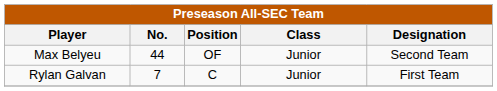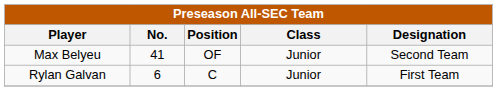Max Belyeu | No.: 44 -> 41
Rylan Galvan | No.: 7 -> 6
